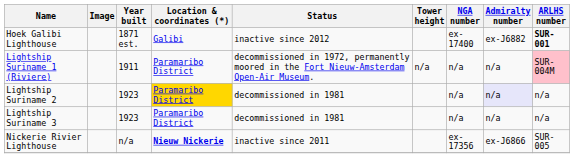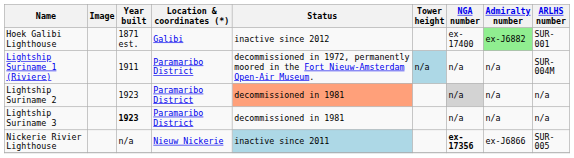Hoek Galibi Lighthouse | Admiralty number: no background -> lightgreen background
Hoek Galibi Lighthouse | ARLHS number: bold -> normal
Lightship Suriname 1 (Riviere) | Tower height: no background -> lightblue background
Lightship Suriname 1 (Riviere) | ARLHS number: pink background -> no background
Lightship Suriname 2 | Location & coordinates (*): gold background -> no background
Lightship Suriname 2 | Status: no background -> lightsalmon background
Lightship Suriname 2 | NGA number: no background -> lightgrey background
Lightship Suriname 2 | Admiralty number: lavender background -> no background
Lightship Suriname 3 | Year built: normal -> bold
Nickerie Rivier Lighthouse | Location & coordinates (*): bold -> normal
Nickerie Rivier Lighthouse | Status: no background -> lightblue background
Nickerie Rivier Lighthouse | NGA number: normal -> bold
